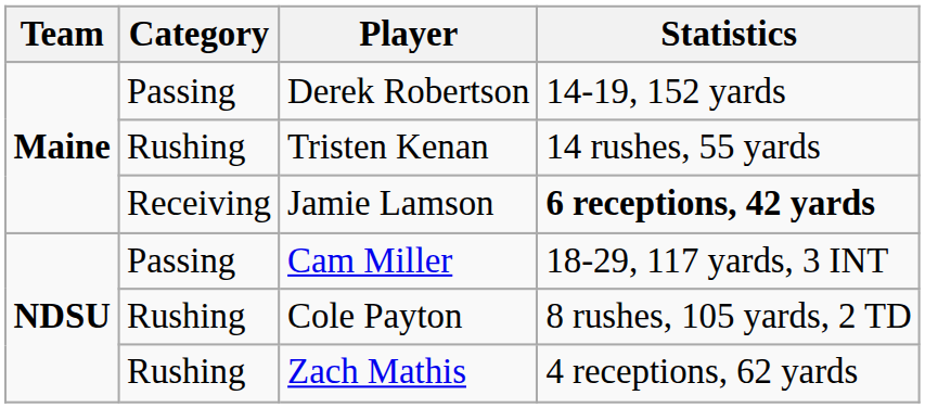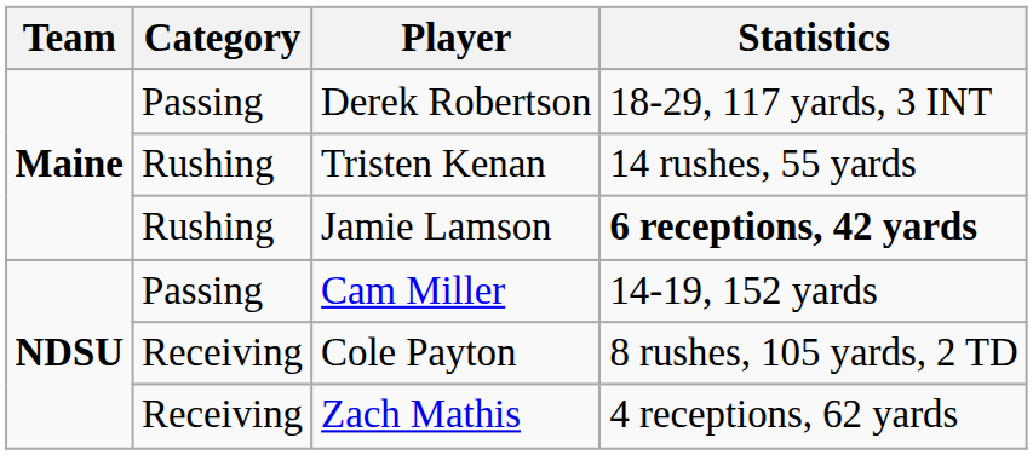Derek Robertson | Statistics: 14-19, 152 yards -> 18-29, 117 yards, 3 INT
Jamie Lamson | Category: Receiving -> Rushing
Cam Miller | Statistics: 18-29, 117 yards, 3 INT -> 14-19, 152 yards
Cole Payton | Category: Rushing -> Receiving
Zach Mathis | Category: Rushing -> Receiving
